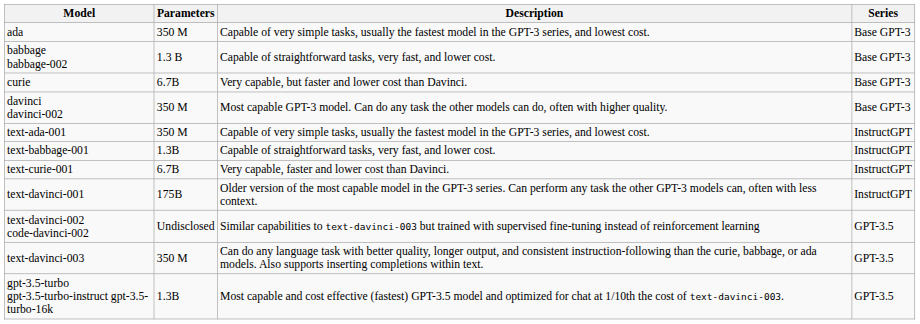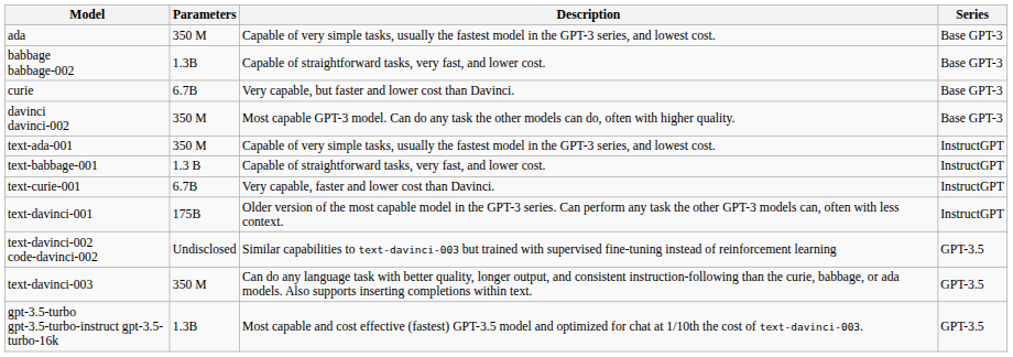babbage babbage-002 | Parameters: 1.3 B -> 1.3B
text-babbage-001 | Parameters: 1.3B -> 1.3 B
